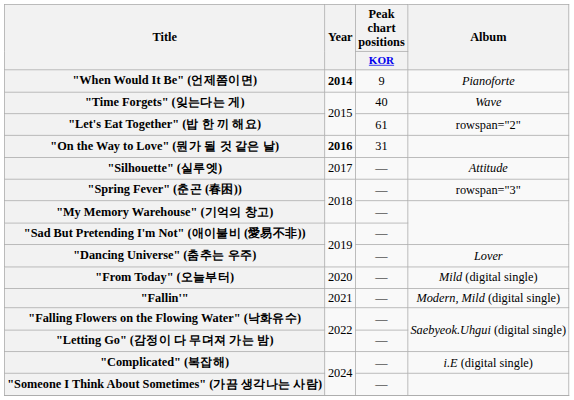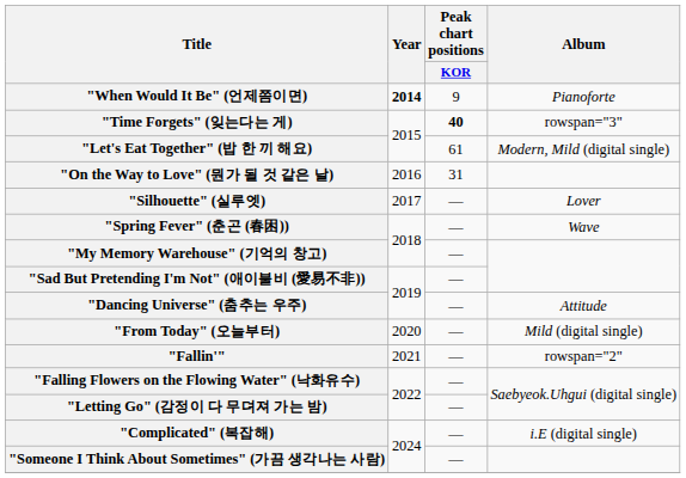"Time Forgets" (잊는다는 게) | Peak chart positions / KOR: normal -> bold
"Time Forgets" (잊는다는 게) | Album: Wave -> rowspan="3"
"Let's Eat Together" (밥 한 끼 해요) | Album: rowspan="2" -> Modern, Mild (digital single)
"On the Way to Love" (뭔가 될 것 같은 날) | Year: bold -> normal
"Silhouette" (실루엣) | Album: Attitude -> Lover
"Spring Fever" (춘곤 (春困)) | Album: rowspan="3" -> Wave
"Dancing Universe" (춤추는 우주) | Album: Lover -> Attitude
"Fallin'" | Album: Modern, Mild (digital single) -> rowspan="2"
